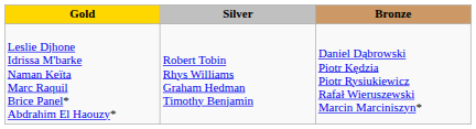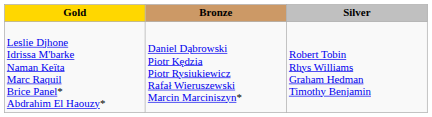columns swapped: Silver <-> Bronze
